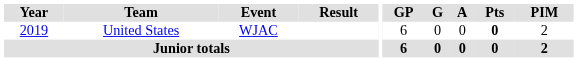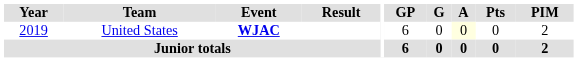United States | Event: normal -> bold
United States | A: no background -> lightyellow background
United States | Pts: bold -> normal
